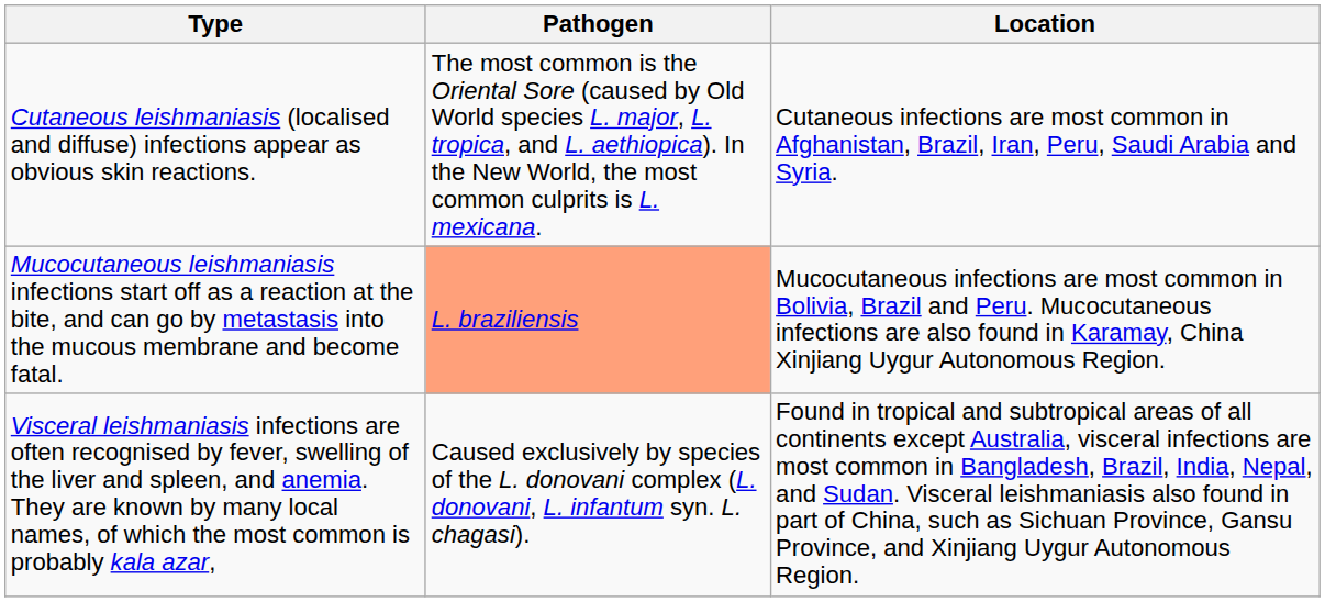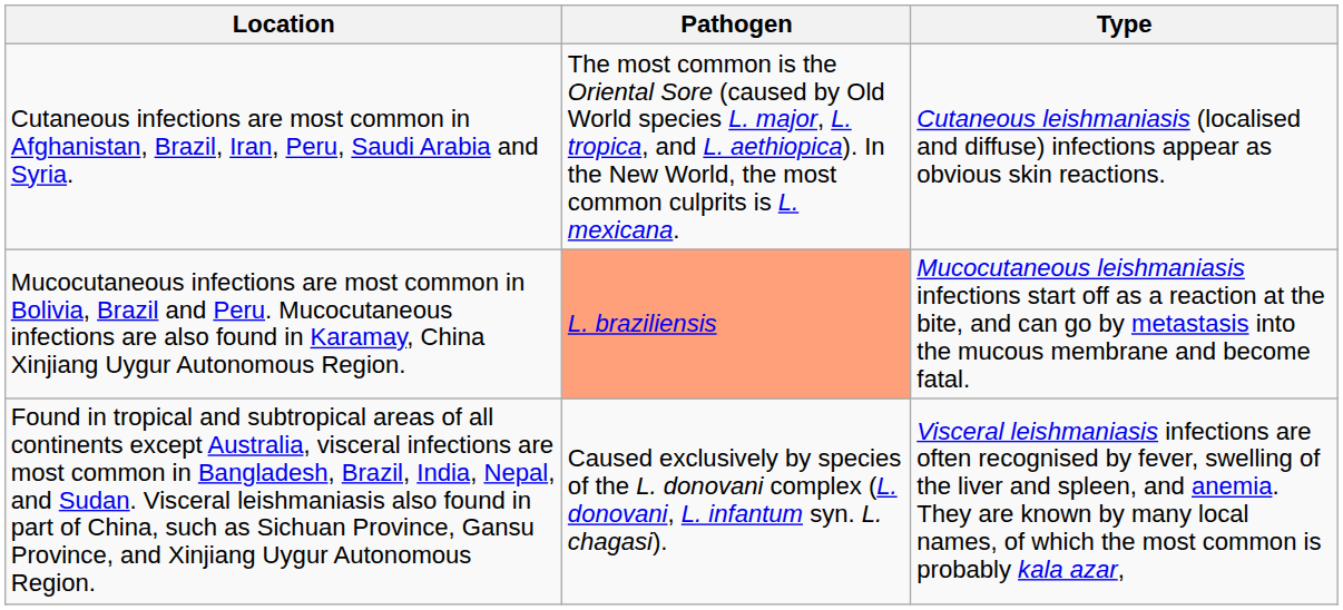columns swapped: Type <-> Location
